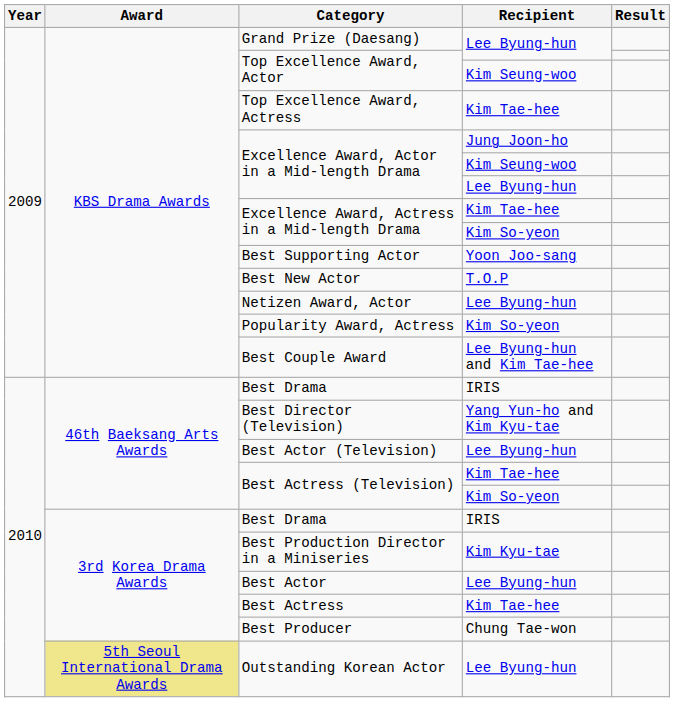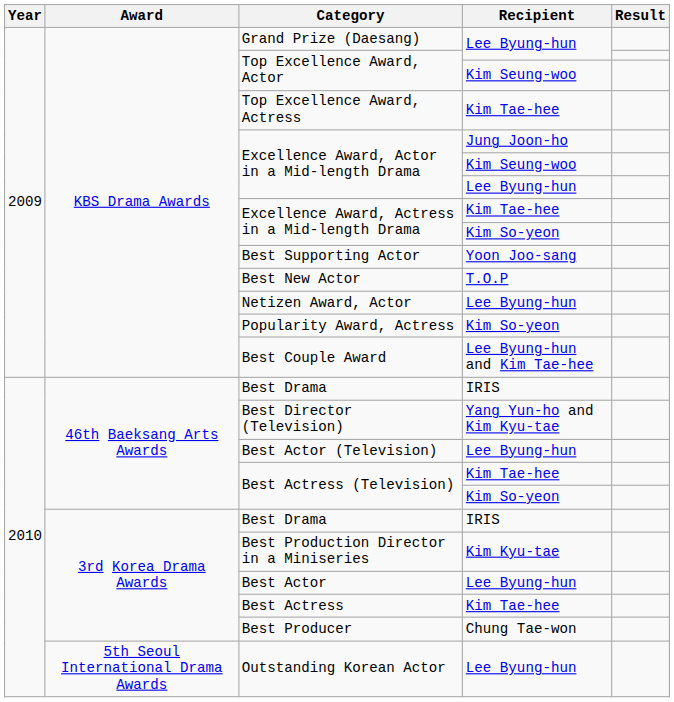Outstanding Korean Actor | Award: khaki background -> no background
